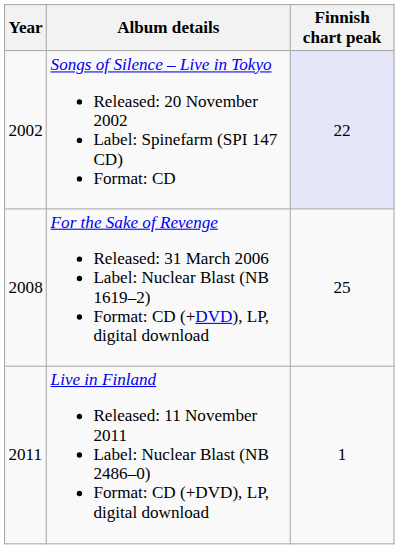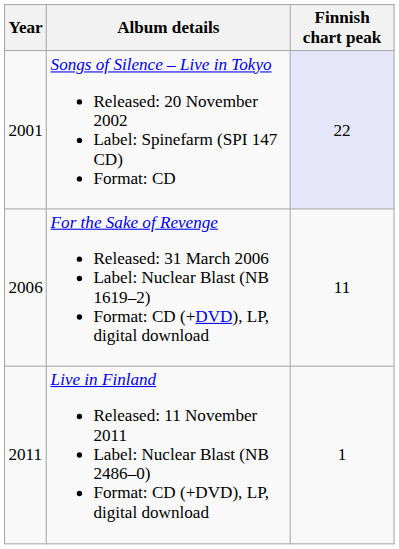row 2 | Year: 2002 -> 2001
row 3 | Year: 2008 -> 2006
row 3 | Finnish chart peak: 25 -> 11
